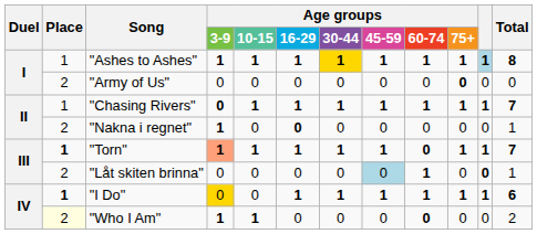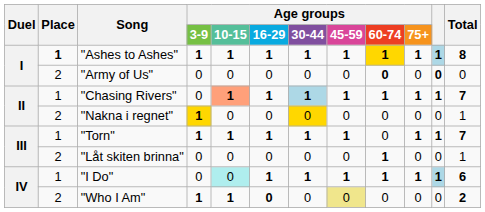"Ashes to Ashes" | Place: normal -> bold
"Ashes to Ashes" | Age groups / 30-44: gold background -> no background
"Ashes to Ashes" | Age groups / 60-74: no background -> gold background
"Army of Us" | Age groups / 60-74: normal -> bold
"Army of Us" | Age groups / 75+: bold -> normal
"Army of Us" | column 11: normal -> bold
"Chasing Rivers" | Age groups / 3-9: bold -> normal
"Chasing Rivers" | Age groups / 10-15: no background -> lightsalmon background
"Chasing Rivers" | Age groups / 30-44: no background -> lightblue background
"Nakna i regnet" | Age groups / 3-9: no background -> gold background
"Nakna i regnet" | Age groups / 16-29: bold -> normal
"Nakna i regnet" | Age groups / 30-44: no background -> gold background
"Torn" | Place: bold -> normal
"Torn" | Age groups / 3-9: lightsalmon background -> no background
"Torn" | Age groups / 60-74: bold -> normal
"Låt skiten brinna" | Age groups / 45-59: lightblue background -> no background
"Låt skiten brinna" | column 11: bold -> normal
"I Do" | Place: bold -> normal
"I Do" | Age groups / 3-9: gold background -> no background
"I Do" | Age groups / 10-15: no background -> paleturquoise background
"I Do" | column 11: no background -> lightblue background
"Who I Am" | Place: lightyellow background -> no background
"Who I Am" | Age groups / 16-29: normal -> bold
"Who I Am" | Age groups / 45-59: no background -> khaki background
"Who I Am" | Age groups / 60-74: bold -> normal
"Who I Am" | Total: normal -> bold
